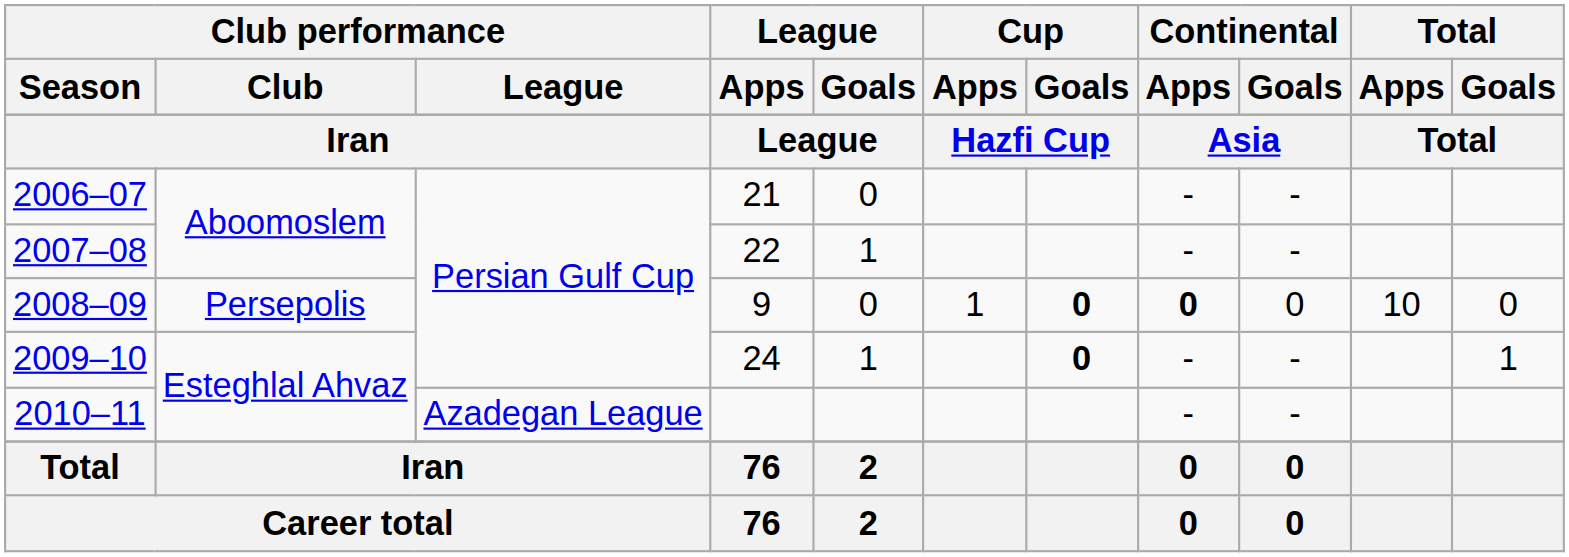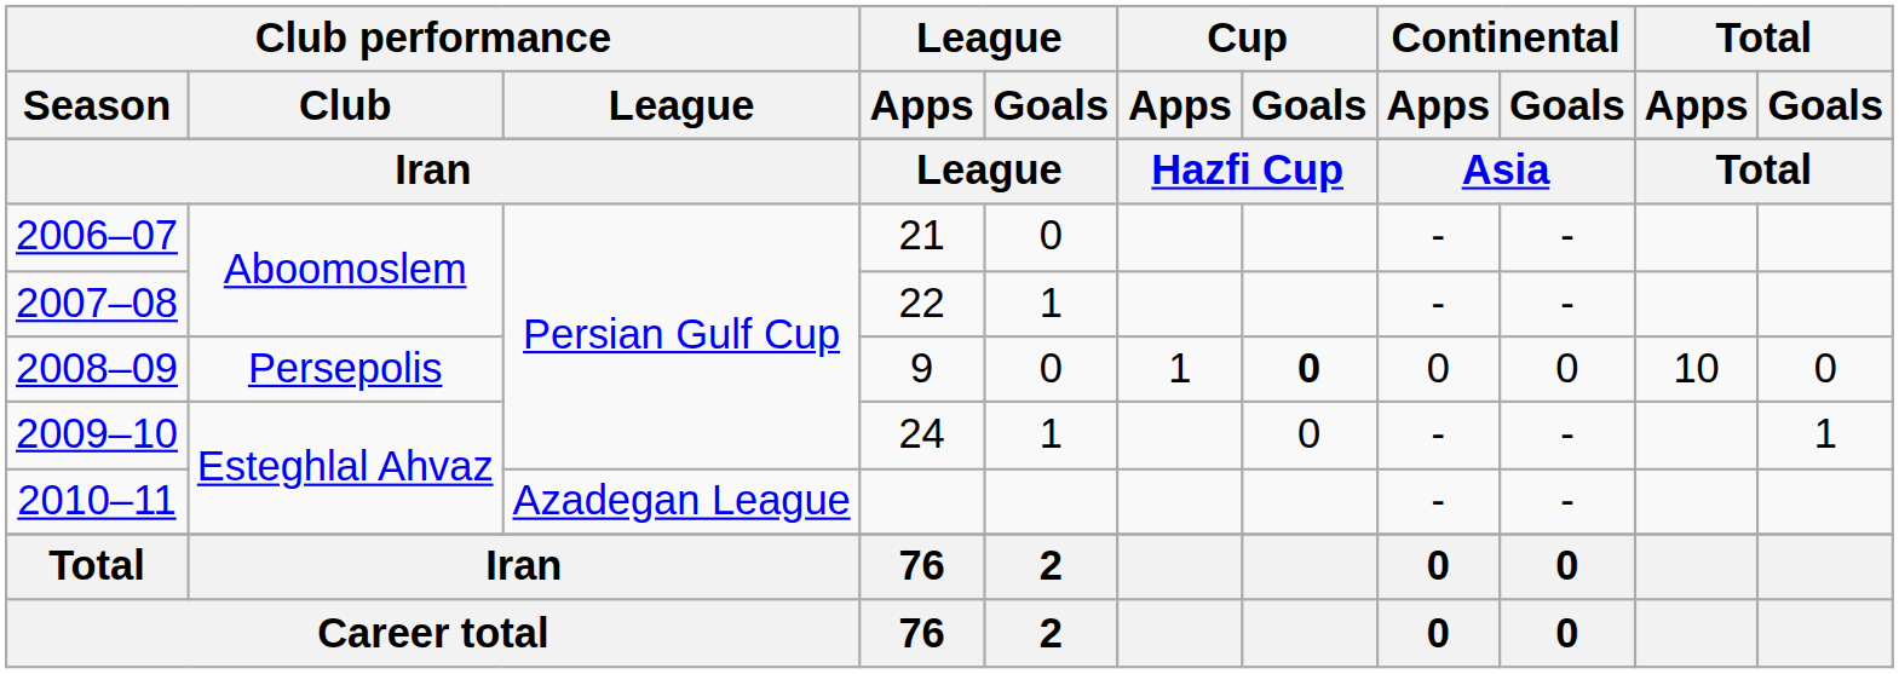2008–09 | Continental / Apps: bold -> normal
2009–10 | Cup / Goals: bold -> normal
